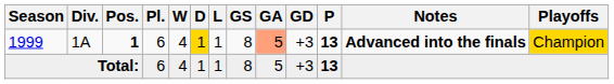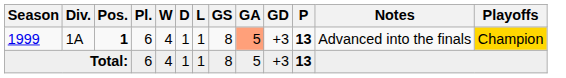1999 | D: gold background -> no background
1999 | Notes: bold -> normal
